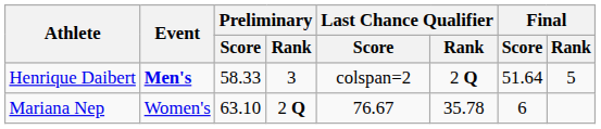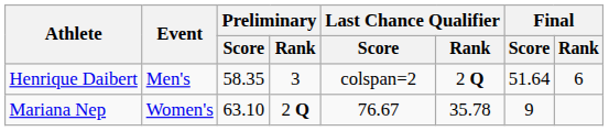Henrique Daibert | Event: bold -> normal
Henrique Daibert | Preliminary / Score: 58.33 -> 58.35
Henrique Daibert | Final / Rank: 5 -> 6
Mariana Nep | Final / Score: 6 -> 9
